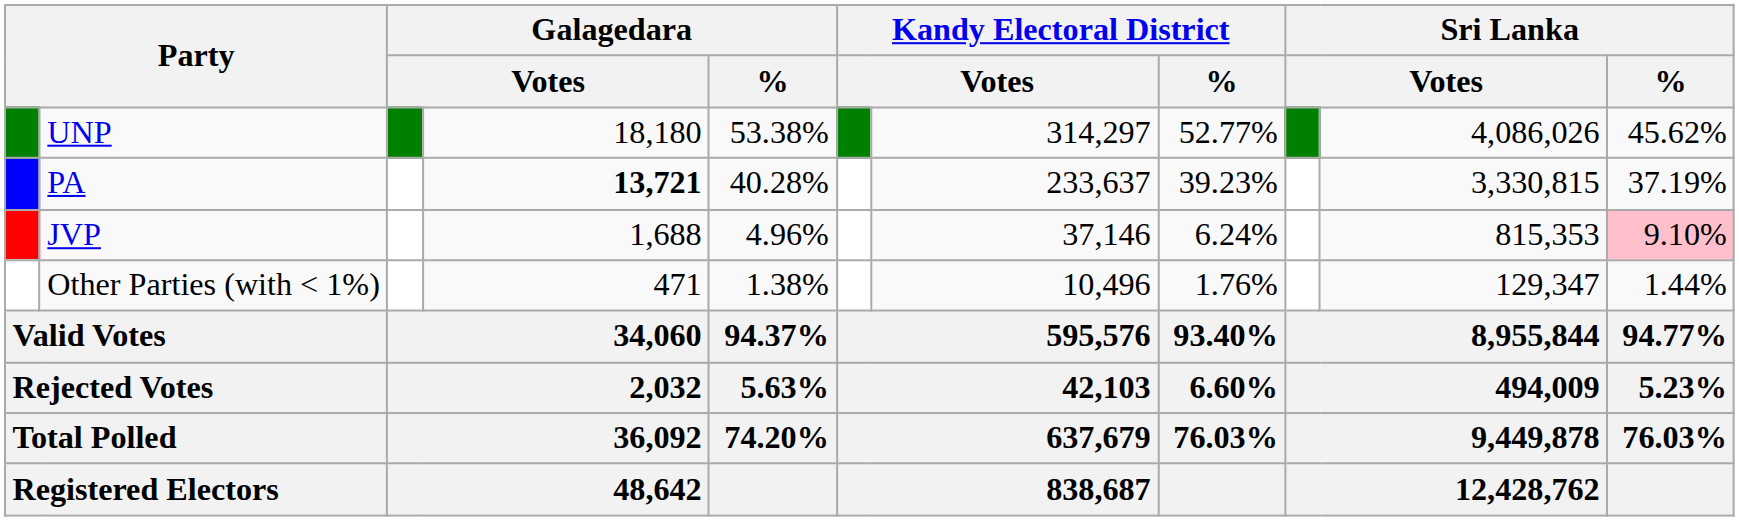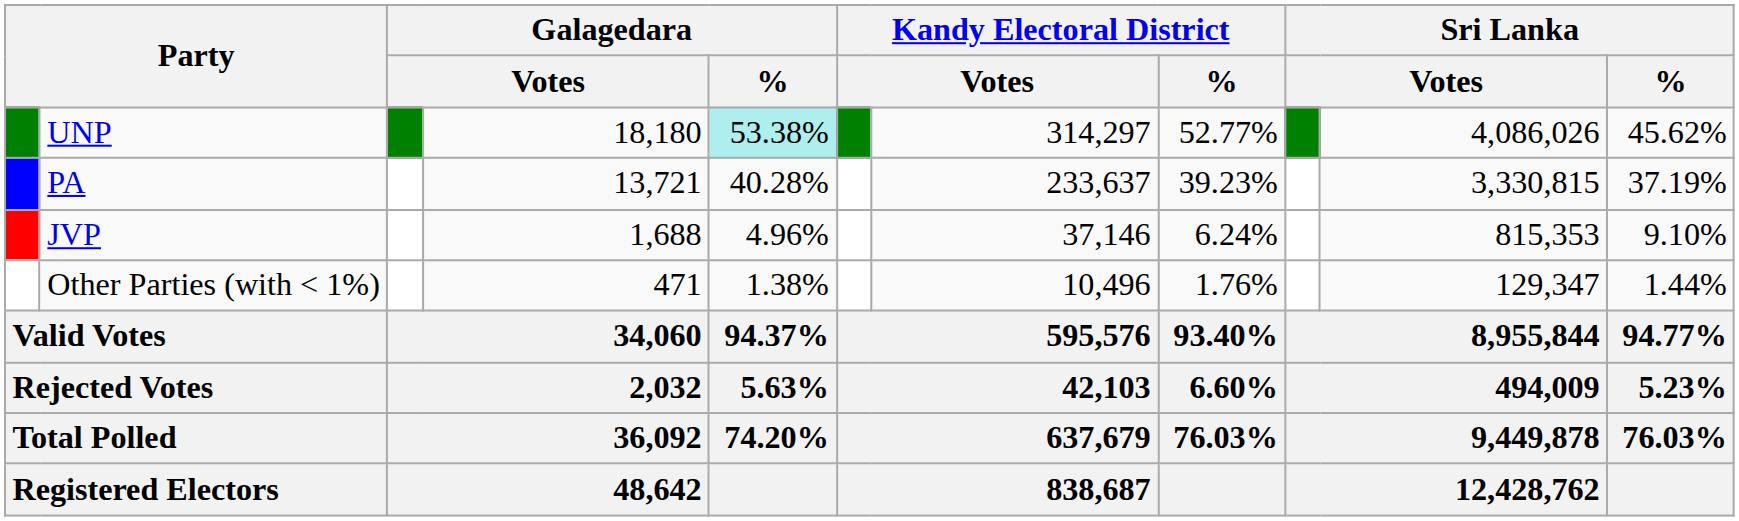UNP | Galagedara / %: no background -> paleturquoise background
PA | column 4: bold -> normal
JVP | Sri Lanka / %: pink background -> no background
